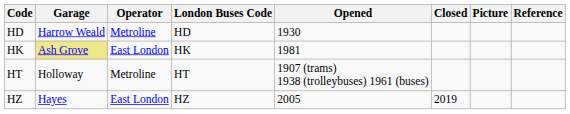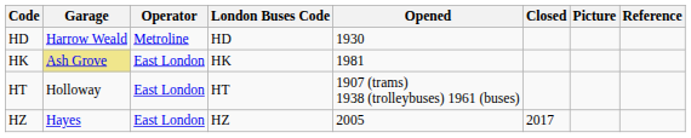row 4 | Operator: Metroline -> East London
row 5 | Closed: 2019 -> 2017
